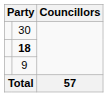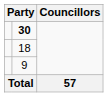30 | column 2: normal -> bold
18 | column 2: bold -> normal
